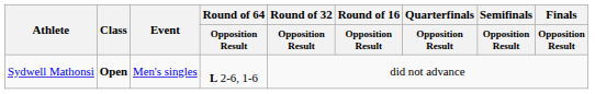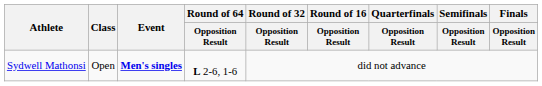Sydwell Mathonsi | Class: bold -> normal
Sydwell Mathonsi | Event: normal -> bold
